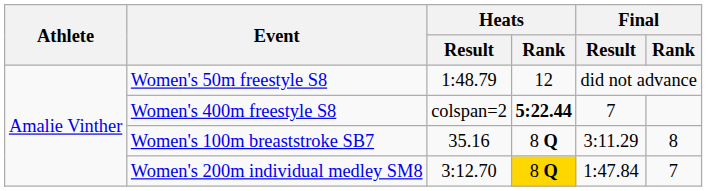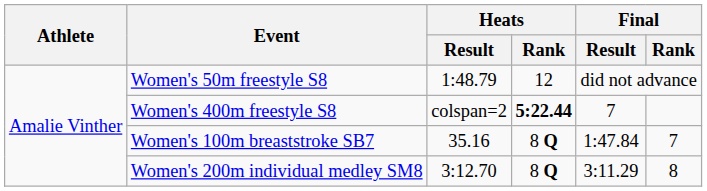Women's 100m breaststroke SB7 | Final / Result: 3:11.29 -> 1:47.84
Women's 100m breaststroke SB7 | Final / Rank: 8 -> 7
Women's 200m individual medley SM8 | Heats / Rank: gold background -> no background
Women's 200m individual medley SM8 | Final / Result: 1:47.84 -> 3:11.29
Women's 200m individual medley SM8 | Final / Rank: 7 -> 8
